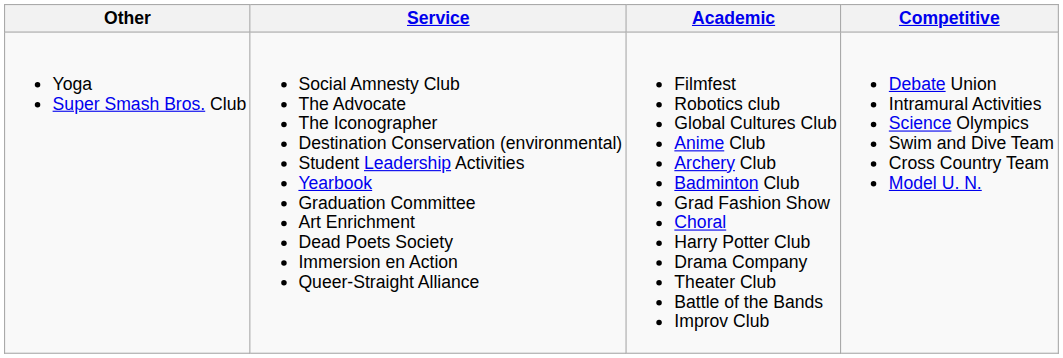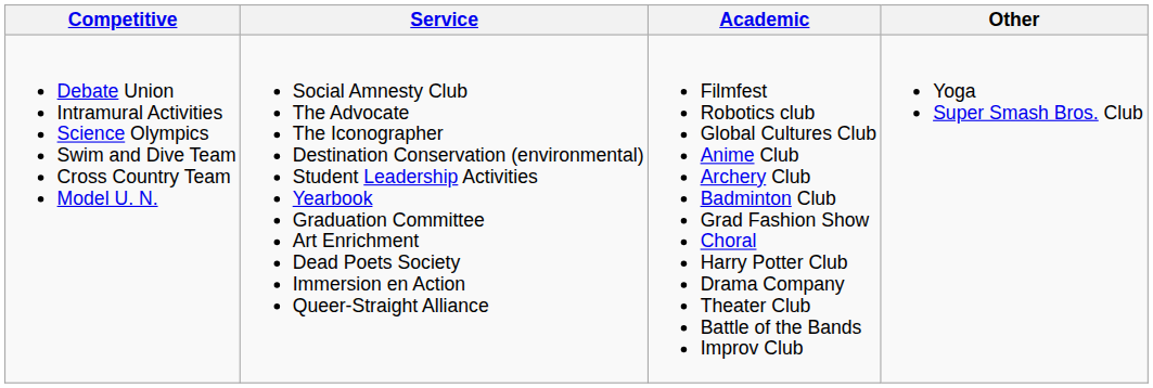columns swapped: Competitive <-> Other
